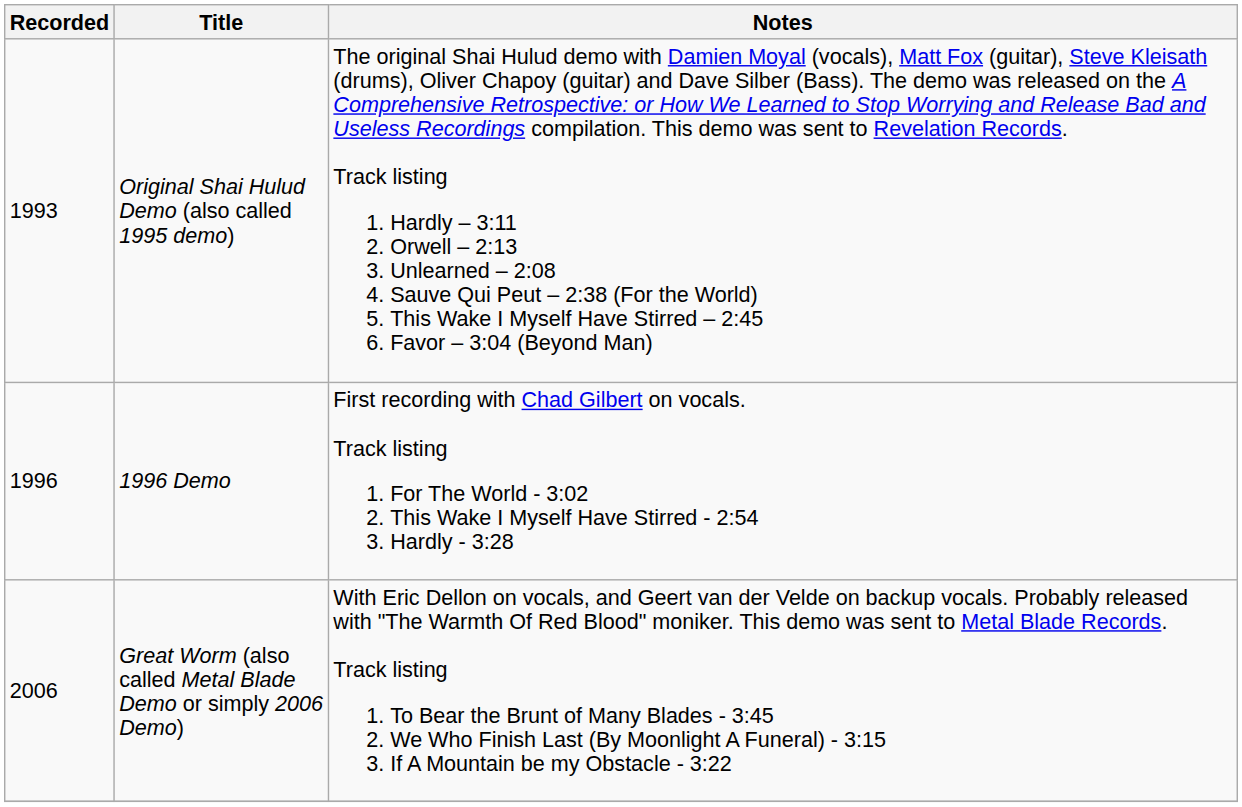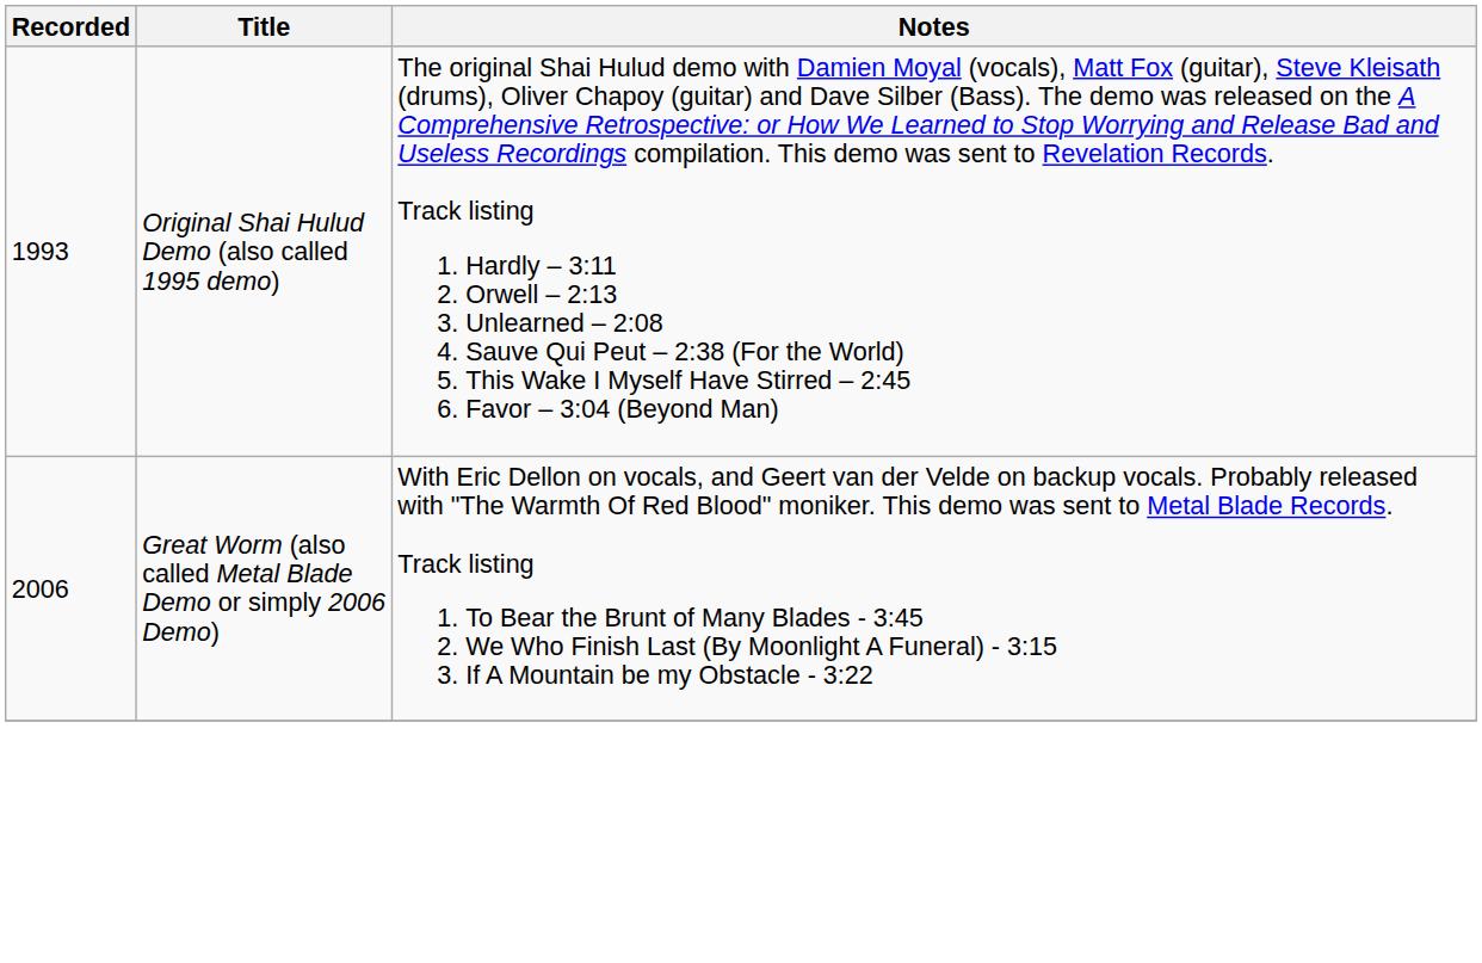- row: 1996 | 1996 Demo | First recording with Chad Gilbert on vocals. Track listing For The World - 3:02 This Wake I Myself Have Stirred - 2:54 Hardly - 3:28
